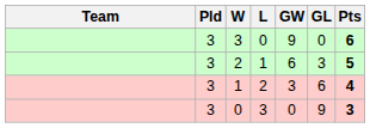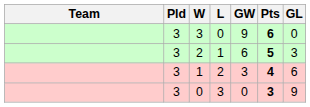columns swapped: GL <-> Pts
